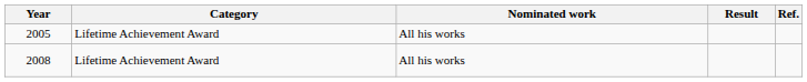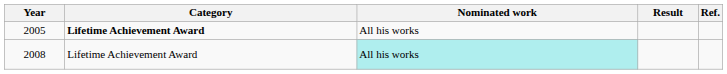row 2 | Category: normal -> bold
row 3 | Nominated work: no background -> paleturquoise background
